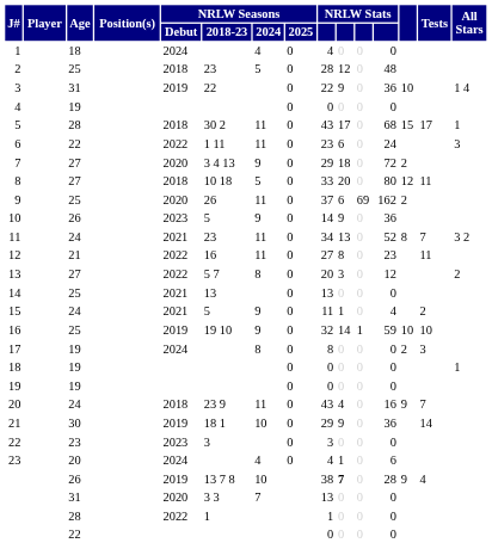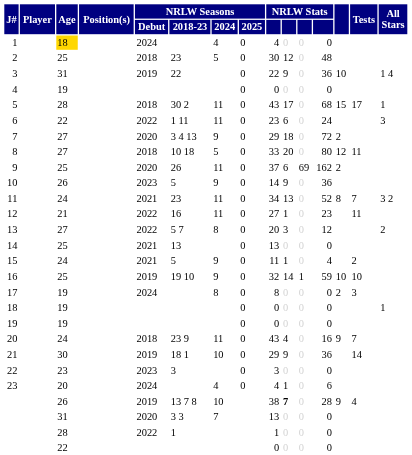row 3 | Age: no background -> gold background
row 4 | column 9: 28 -> 30
row 14 | column 10: 8 -> 1
